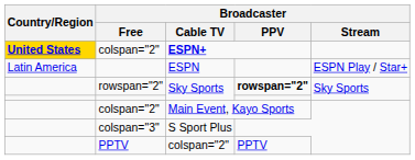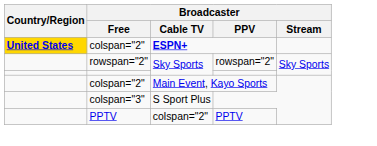- row: Latin America | ESPN | ESPN Play / Star+
rowspan="2" / Sky Sports | Broadcaster / PPV: bold -> normal
